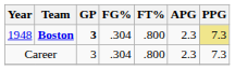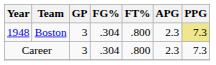1948 | Team: bold -> normal
1948 | GP: bold -> normal
